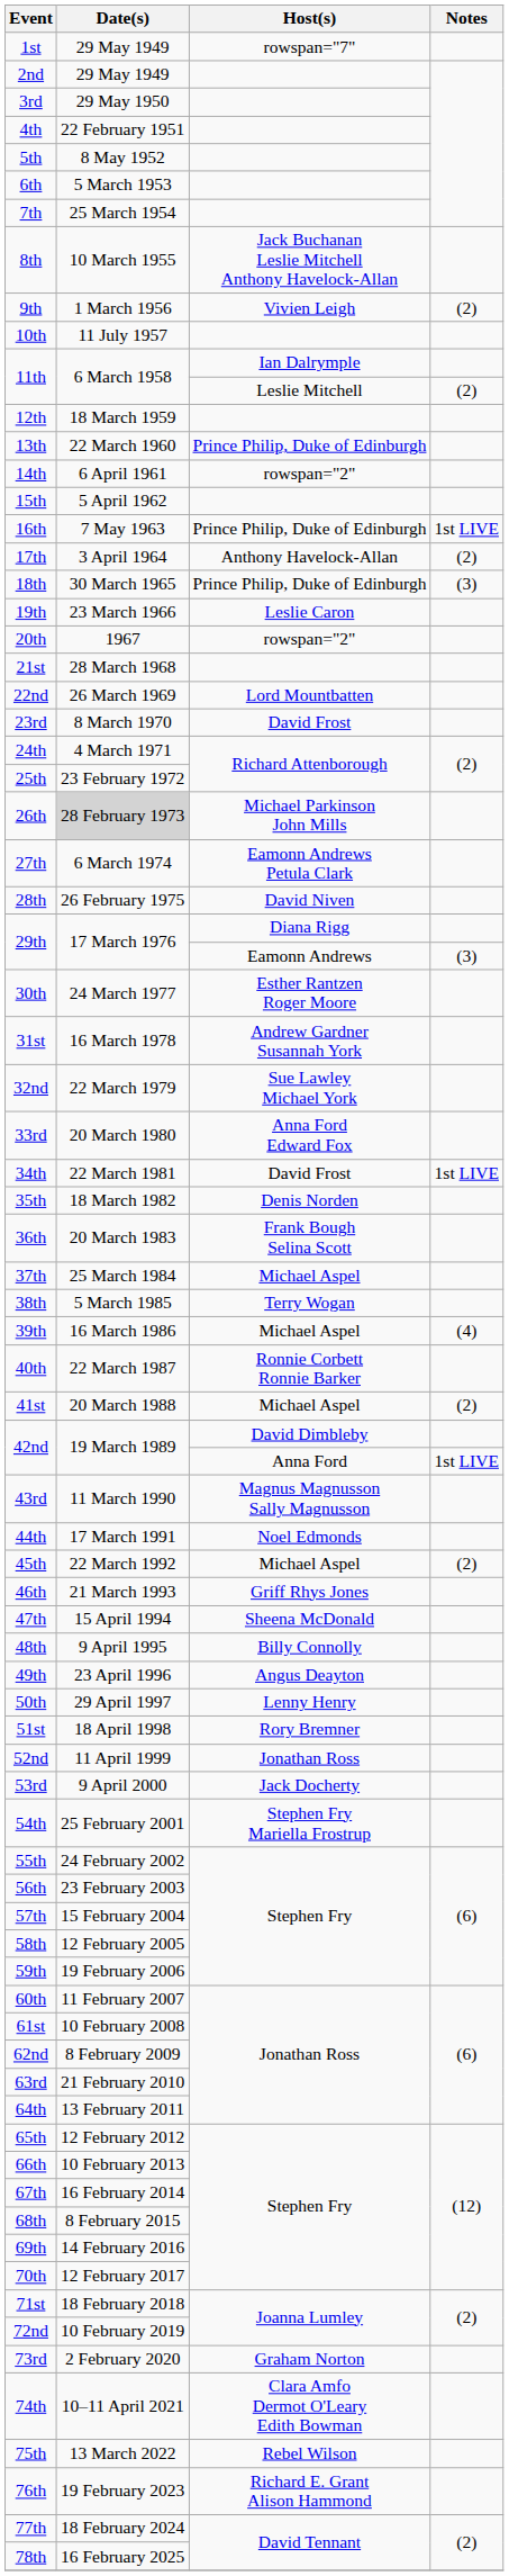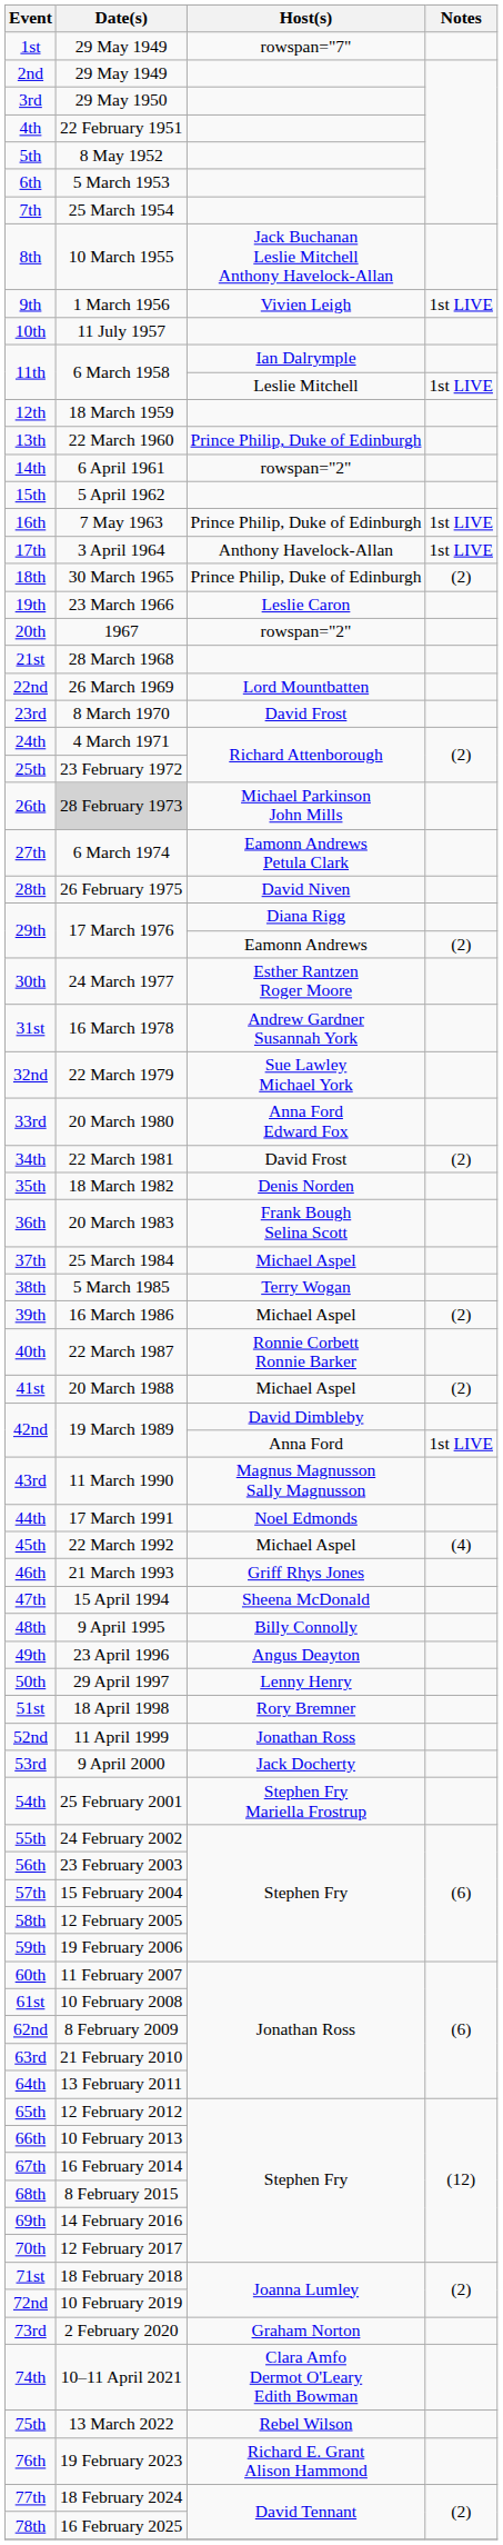9th | Notes: (2) -> 1st LIVE
11th / Leslie Mitchell | Notes: (2) -> 1st LIVE
17th | Notes: (2) -> 1st LIVE
18th | Notes: (3) -> (2)
29th / Eamonn Andrews | Notes: (3) -> (2)
34th | Notes: 1st LIVE -> (2)
39th | Notes: (4) -> (2)
45th | Notes: (2) -> (4)
